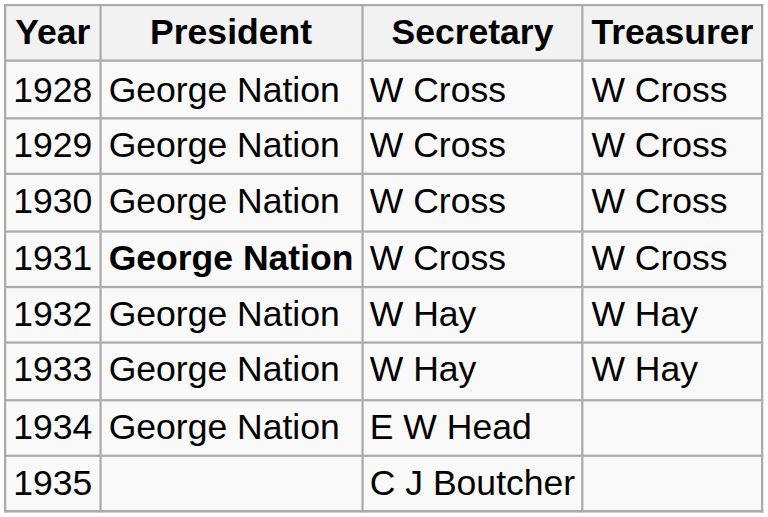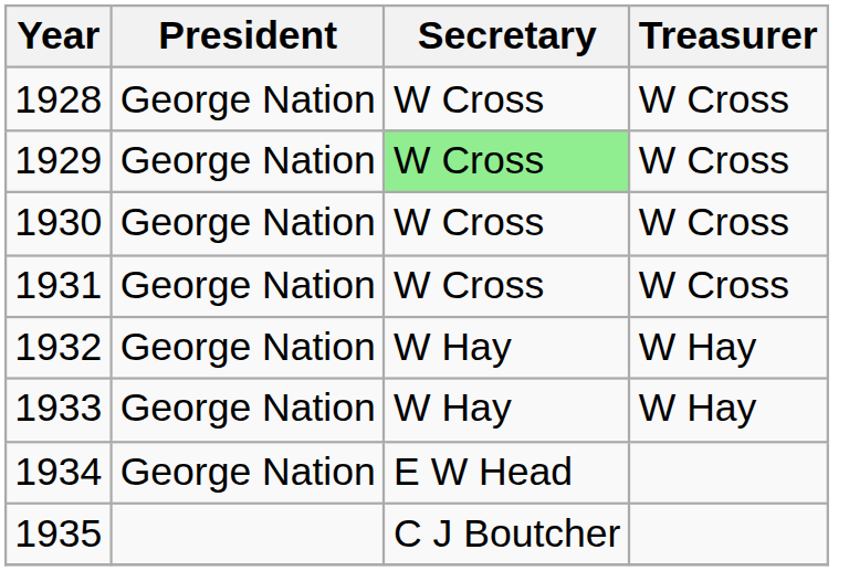1929 | Secretary: no background -> lightgreen background
1931 | President: bold -> normal
